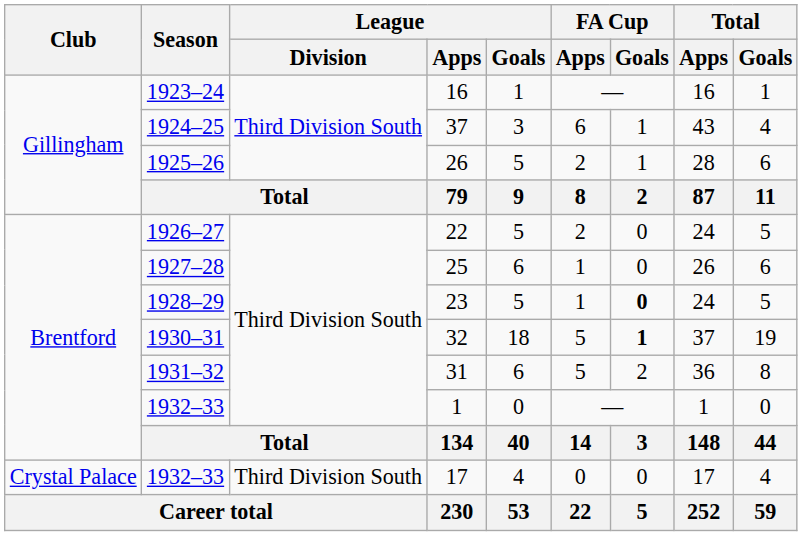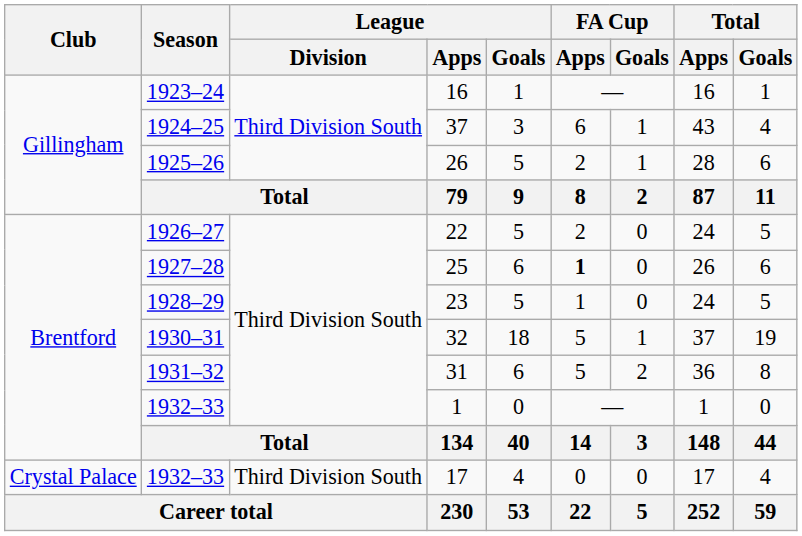25 | FA Cup / Apps: normal -> bold
23 | FA Cup / Goals: bold -> normal
32 | FA Cup / Goals: bold -> normal
